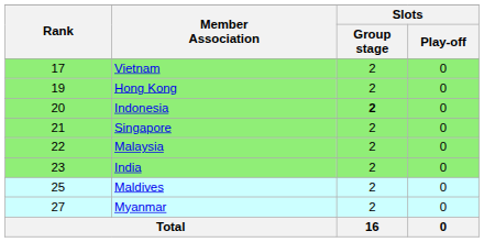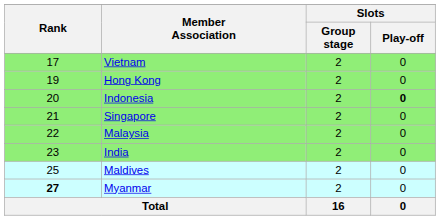Indonesia | Slots / Group stage: bold -> normal
Indonesia | Slots / Play-off: normal -> bold
Myanmar | Rank: normal -> bold
